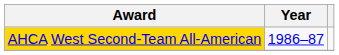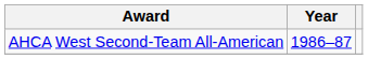row 2 | Award: gold background -> no background
